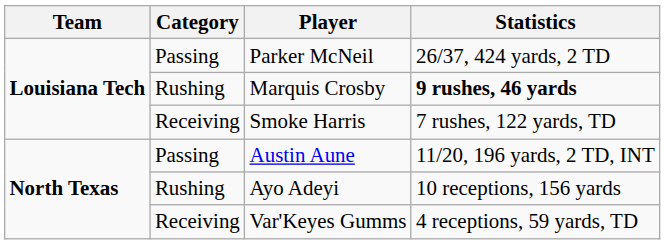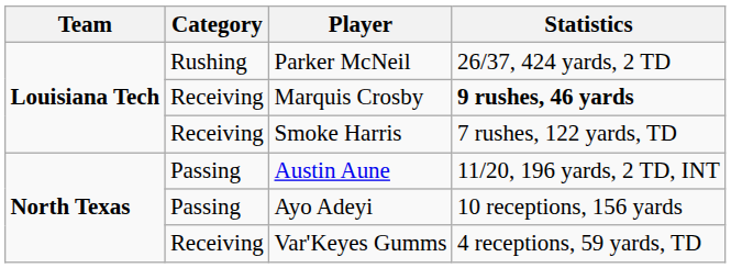Parker McNeil | Category: Passing -> Rushing
Marquis Crosby | Category: Rushing -> Receiving
Ayo Adeyi | Category: Rushing -> Passing
